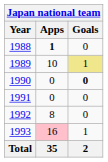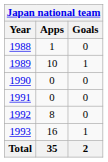1988 | Apps: bold -> normal
1989 | Goals: khaki background -> no background
1990 | Goals: bold -> normal
1993 | Apps: pink background -> no background
